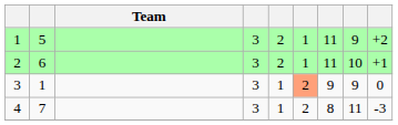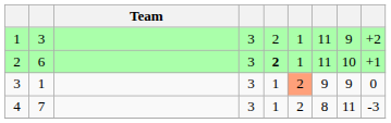row 2 | column 2: 5 -> 3
row 3 | column 5: normal -> bold
